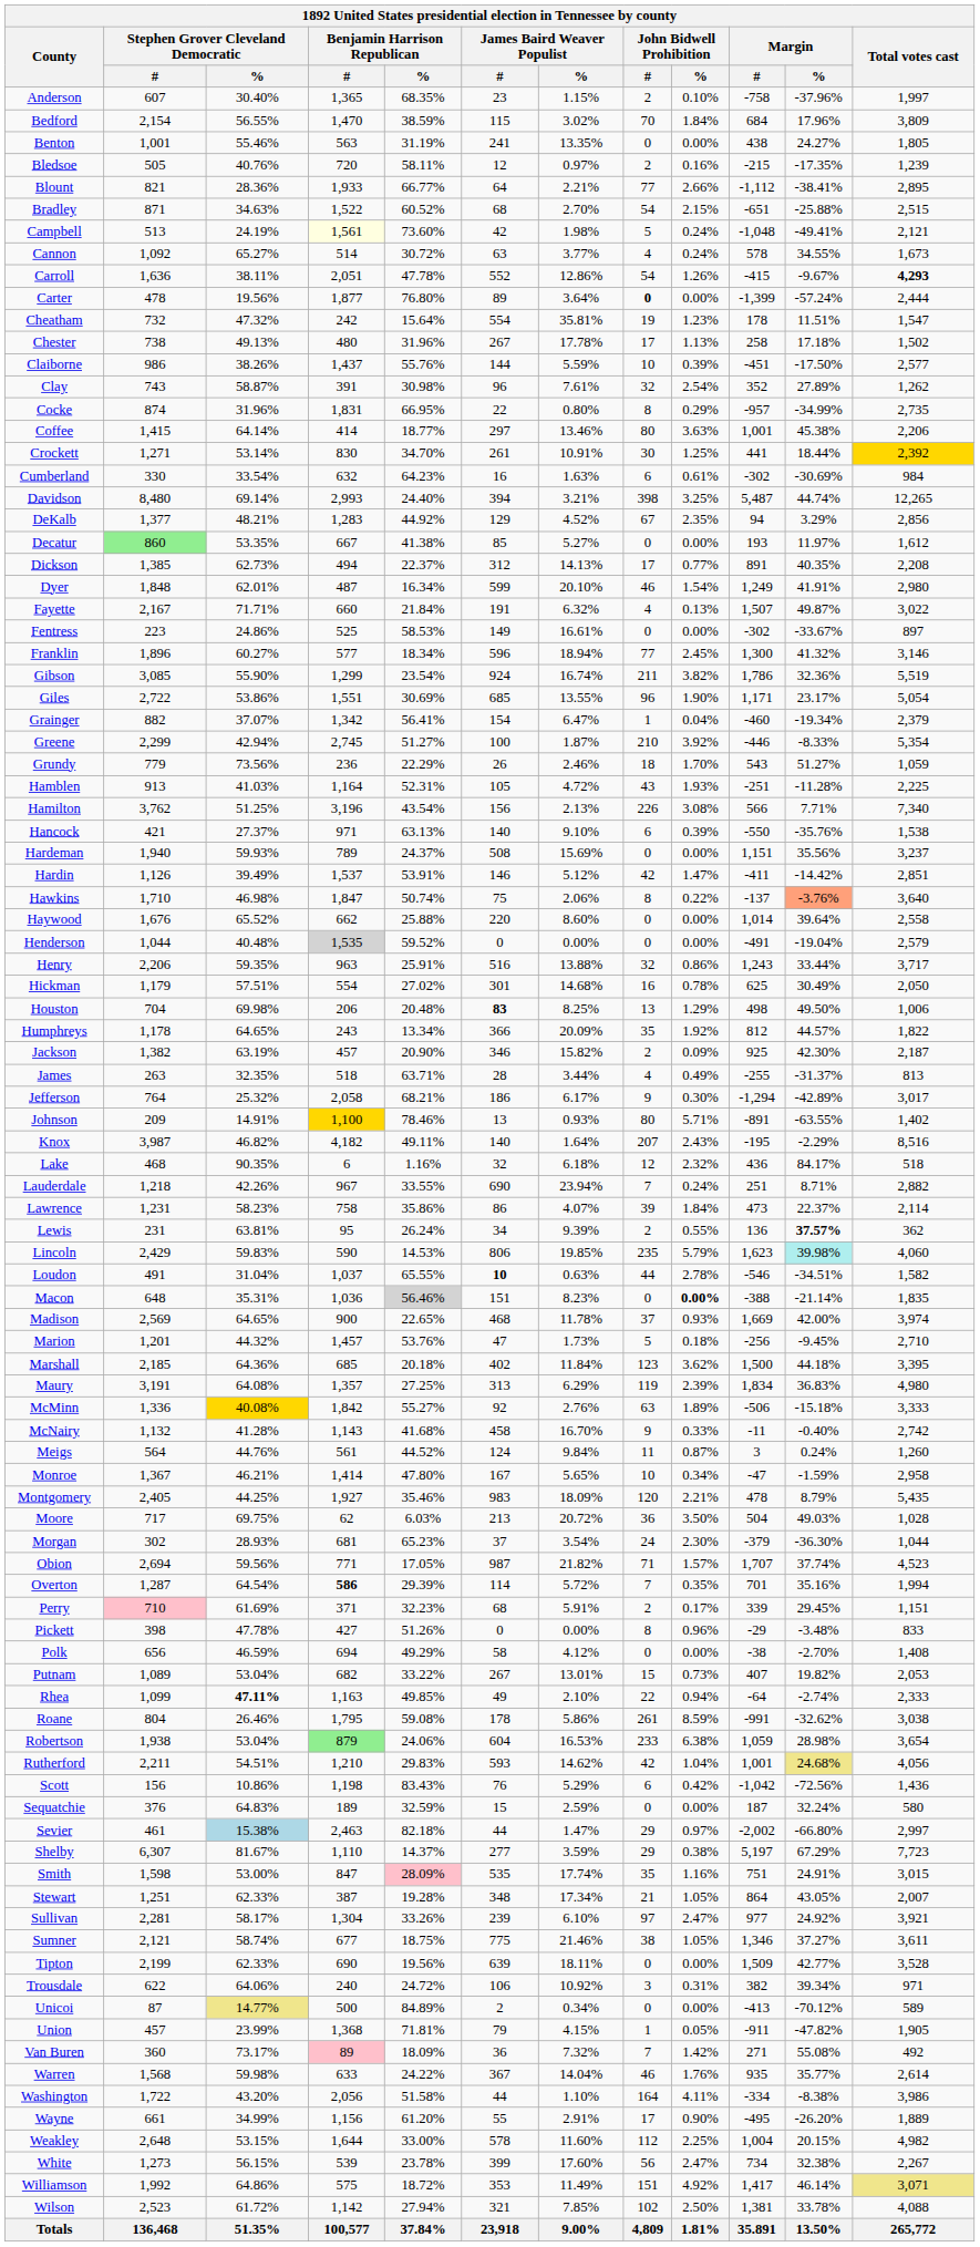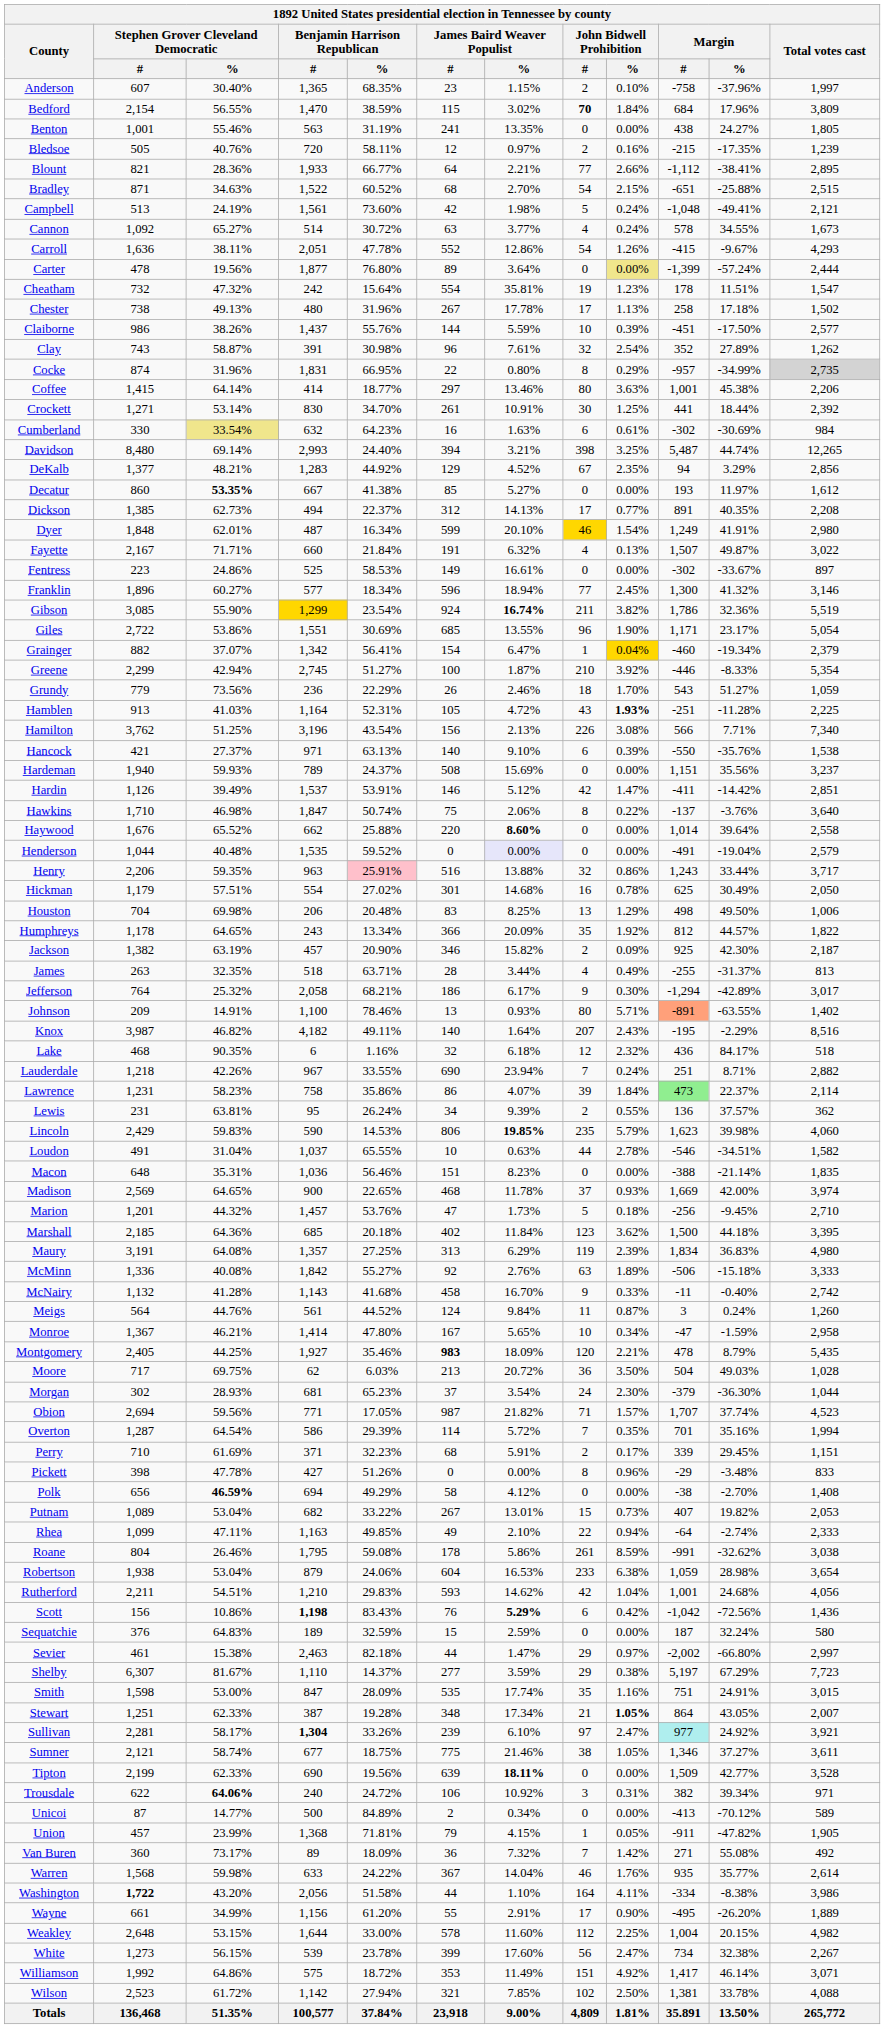Bedford | John Bidwell Prohibition / #: normal -> bold
Campbell | Benjamin Harrison Republican / #: lightyellow background -> no background
Carroll | Total votes cast: bold -> normal
Carter | John Bidwell Prohibition / #: bold -> normal
Carter | John Bidwell Prohibition / %: no background -> khaki background
Cocke | Total votes cast: no background -> lightgrey background
Crockett | Total votes cast: gold background -> no background
Cumberland | Stephen Grover Cleveland Democratic / %: no background -> khaki background
Decatur | Stephen Grover Cleveland Democratic / #: lightgreen background -> no background
Decatur | Stephen Grover Cleveland Democratic / %: normal -> bold
Dyer | John Bidwell Prohibition / #: no background -> gold background
Gibson | Benjamin Harrison Republican / #: no background -> gold background
Gibson | James Baird Weaver Populist / %: normal -> bold
Grainger | John Bidwell Prohibition / %: no background -> gold background
Hamblen | John Bidwell Prohibition / %: normal -> bold
Hawkins | Margin / %: lightsalmon background -> no background
Haywood | James Baird Weaver Populist / %: normal -> bold
Henderson | Benjamin Harrison Republican / #: lightgrey background -> no background
Henderson | James Baird Weaver Populist / %: no background -> lavender background
Henry | Benjamin Harrison Republican / %: no background -> pink background
Houston | James Baird Weaver Populist / #: bold -> normal
Johnson | Benjamin Harrison Republican / #: gold background -> no background
Johnson | Margin / #: no background -> lightsalmon background
Lawrence | Margin / #: no background -> lightgreen background
Lewis | Margin / %: bold -> normal
Lincoln | James Baird Weaver Populist / %: normal -> bold
Lincoln | Margin / %: paleturquoise background -> no background
Loudon | James Baird Weaver Populist / #: bold -> normal
Macon | Benjamin Harrison Republican / %: lightgrey background -> no background
Macon | John Bidwell Prohibition / %: bold -> normal
McMinn | Stephen Grover Cleveland Democratic / %: gold background -> no background
Montgomery | James Baird Weaver Populist / #: normal -> bold
Overton | Benjamin Harrison Republican / #: bold -> normal
Perry | Stephen Grover Cleveland Democratic / #: pink background -> no background
Polk | Stephen Grover Cleveland Democratic / %: normal -> bold
Rhea | Stephen Grover Cleveland Democratic / %: bold -> normal
Robertson | Benjamin Harrison Republican / #: lightgreen background -> no background
Rutherford | Margin / %: khaki background -> no background
Scott | Benjamin Harrison Republican / #: normal -> bold
Scott | James Baird Weaver Populist / %: normal -> bold
Sevier | Stephen Grover Cleveland Democratic / %: lightblue background -> no background
Smith | Benjamin Harrison Republican / %: pink background -> no background
Stewart | John Bidwell Prohibition / %: normal -> bold
Sullivan | Benjamin Harrison Republican / #: normal -> bold
Sullivan | Margin / #: no background -> paleturquoise background
Tipton | James Baird Weaver Populist / %: normal -> bold
Trousdale | Stephen Grover Cleveland Democratic / %: normal -> bold
Unicoi | Stephen Grover Cleveland Democratic / %: khaki background -> no background
Van Buren | Benjamin Harrison Republican / #: pink background -> no background
Washington | Stephen Grover Cleveland Democratic / #: normal -> bold
Williamson | Total votes cast: khaki background -> no background
